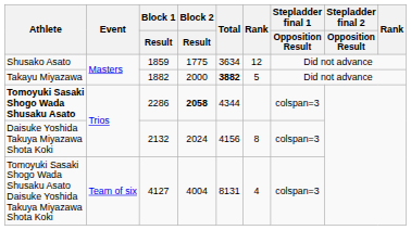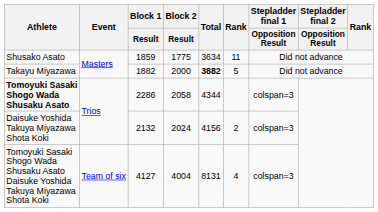Shusako Asato | column 6: 12 -> 11
Tomoyuki Sasaki Shogo Wada Shusaku Asato | Block 2 / Result: bold -> normal
Daisuke Yoshida Takuya Miyazawa Shota Koki | column 6: 8 -> 2
